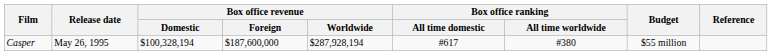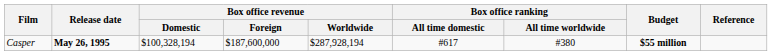Casper | Release date: normal -> bold
Casper | Budget: normal -> bold
